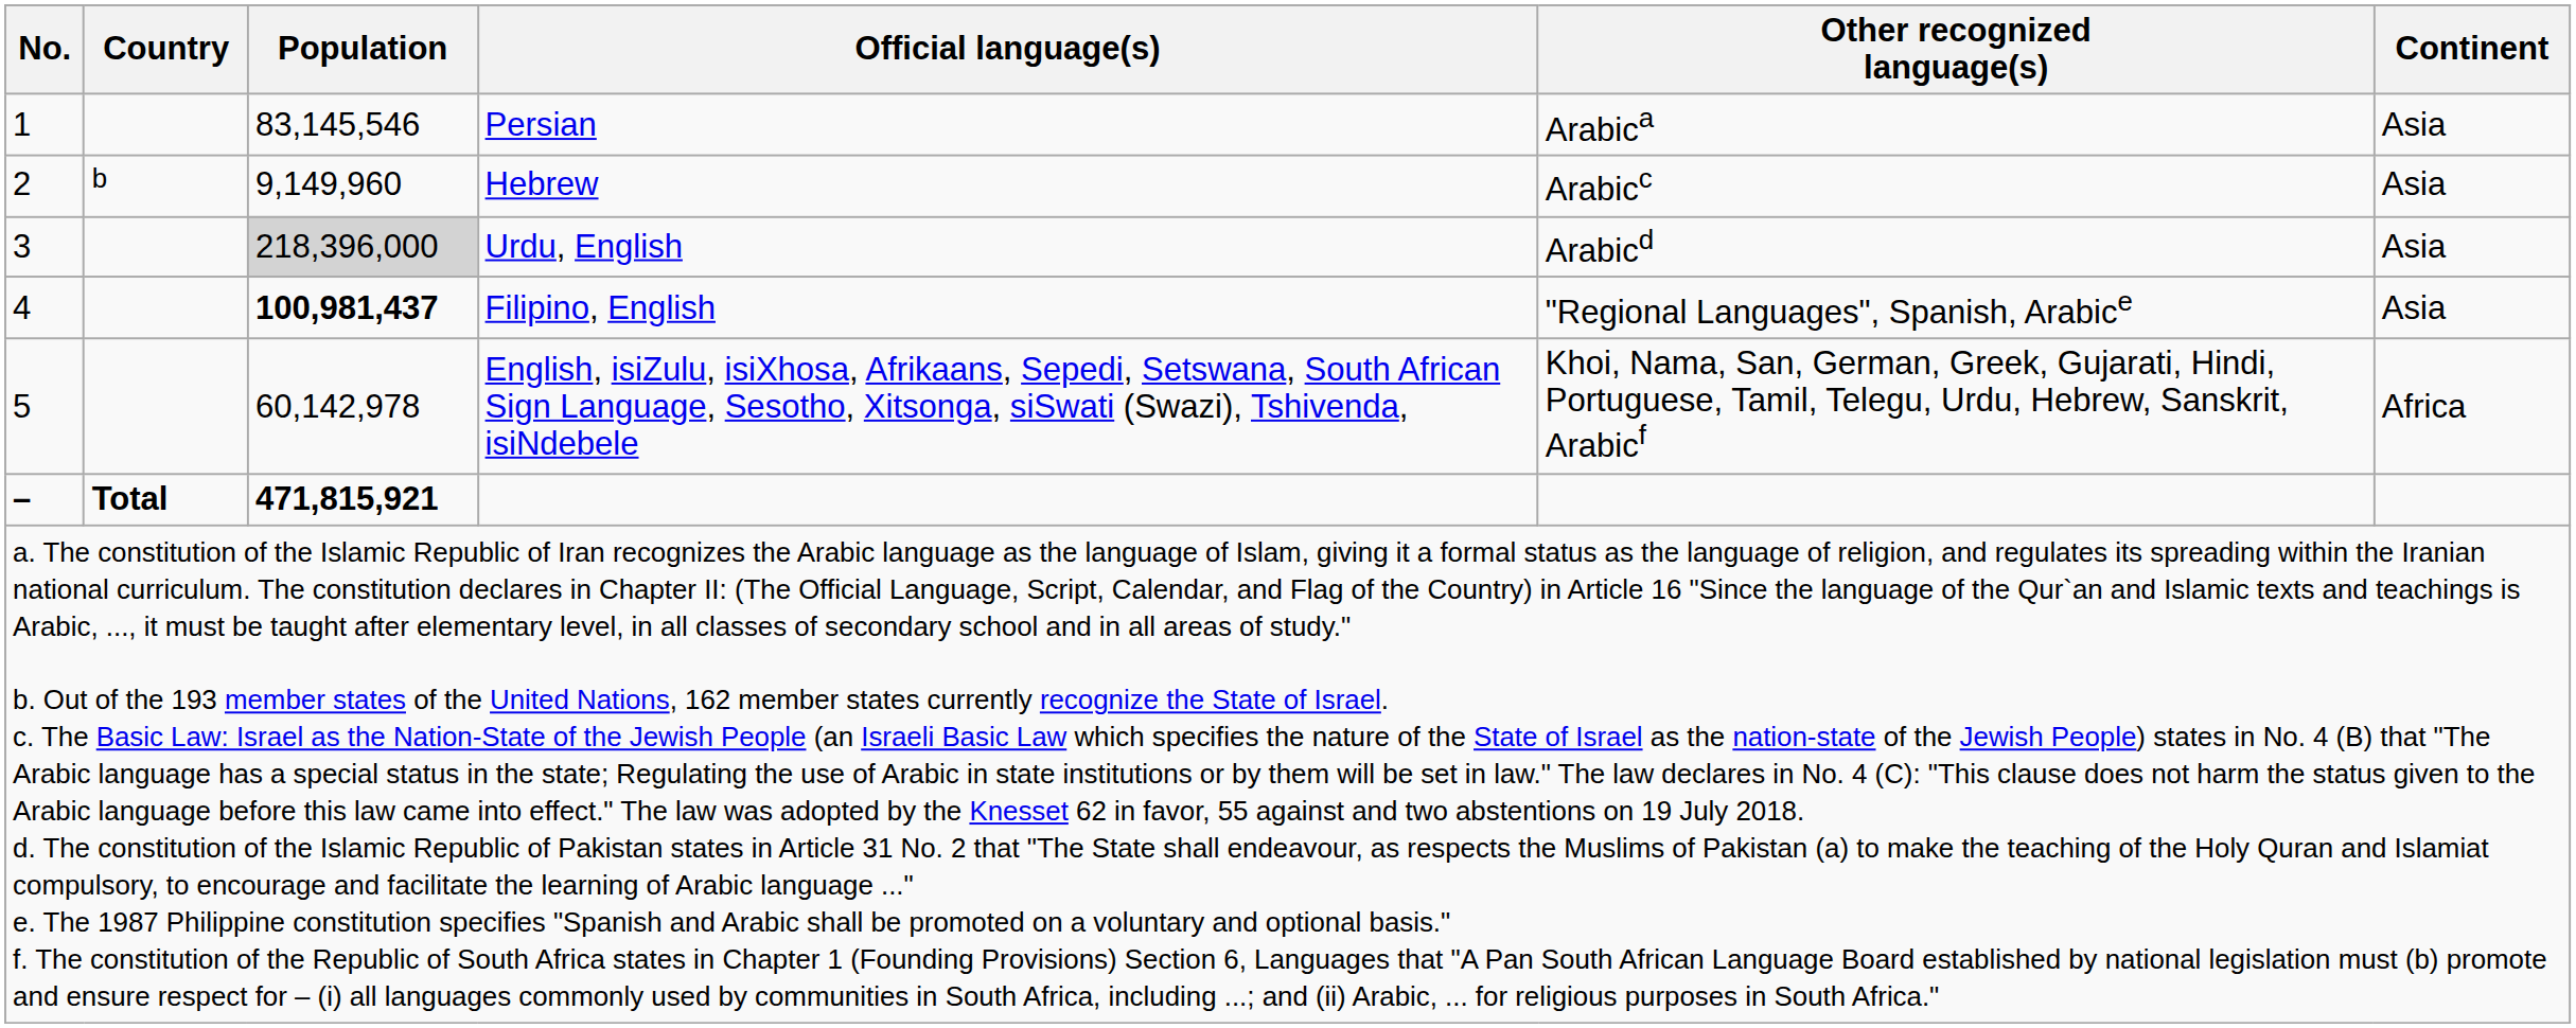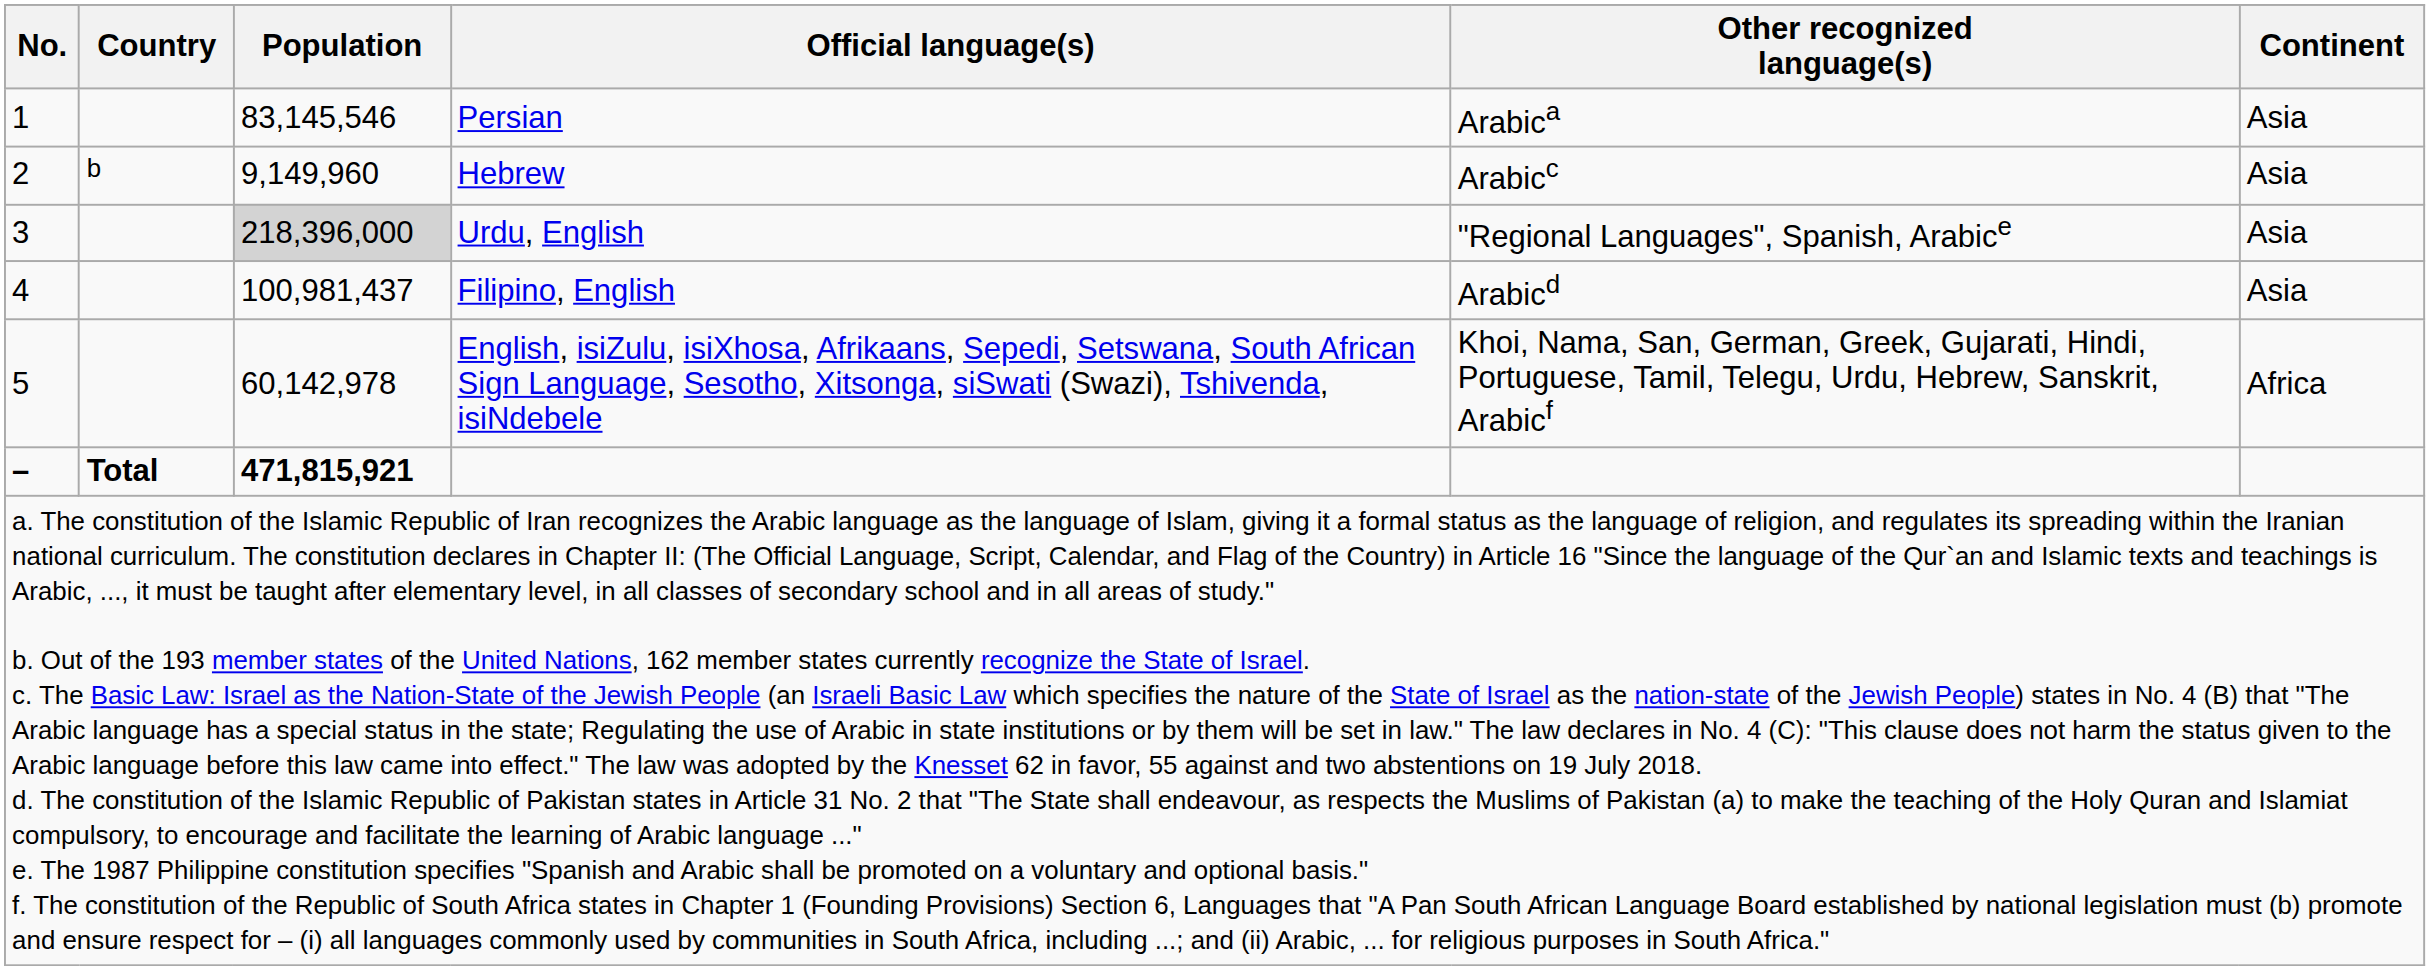Urdu, English | Other recognized language(s): Arabicd -> "Regional Languages", Spanish, Arabice
Filipino, English | Population: bold -> normal
Filipino, English | Other recognized language(s): "Regional Languages", Spanish, Arabice -> Arabicd
